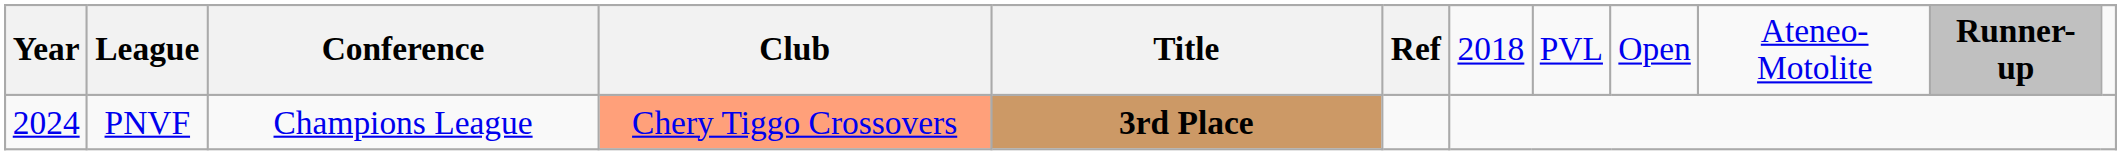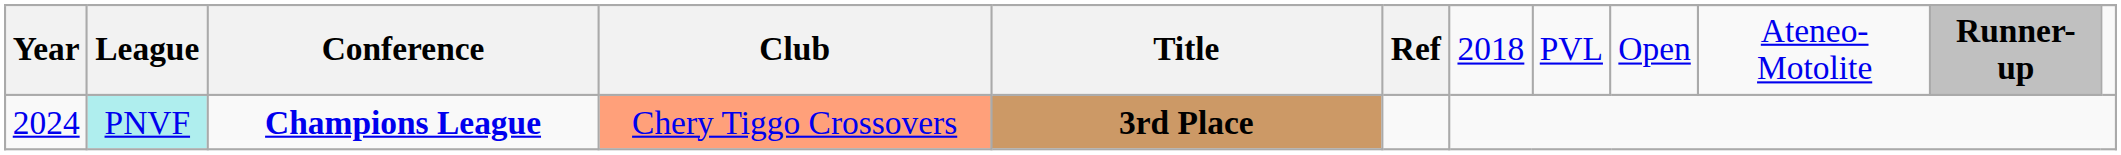2024 | League: no background -> paleturquoise background
2024 | Conference: normal -> bold
